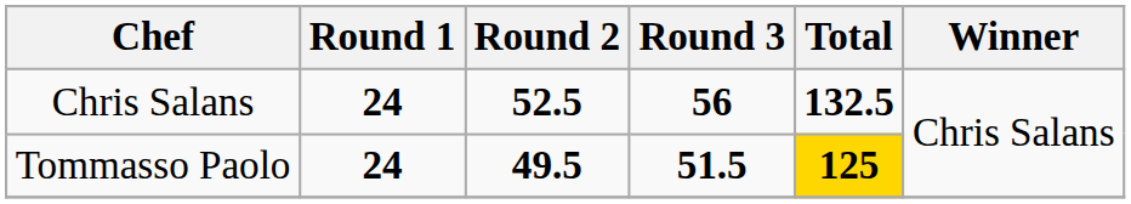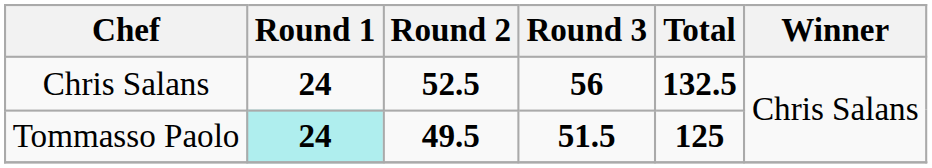Tommasso Paolo | Round 1: no background -> paleturquoise background
Tommasso Paolo | Total: gold background -> no background
